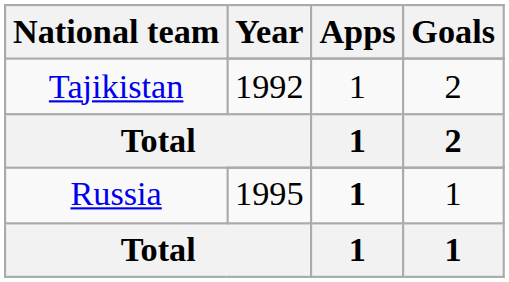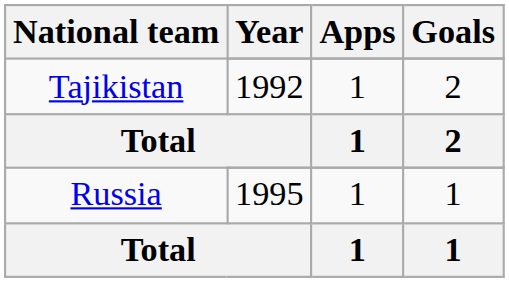1995 | Apps: bold -> normal
